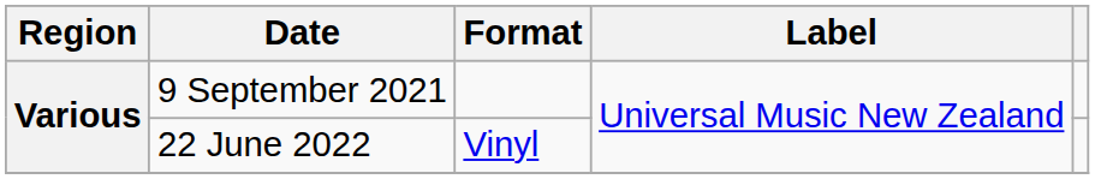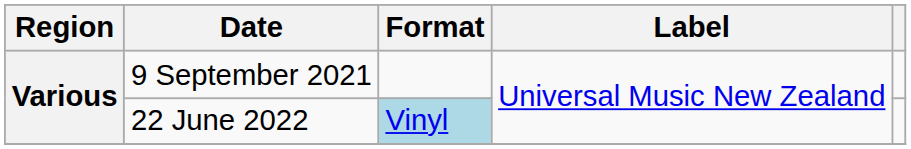22 June 2022 | Format: no background -> lightblue background
